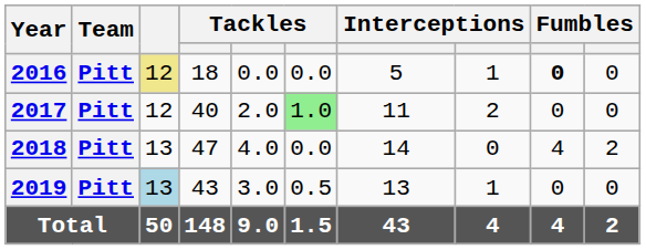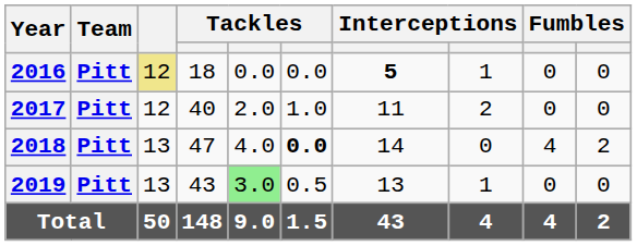2016 | column 7: normal -> bold
2016 | column 9: bold -> normal
2017 | column 6: lightgreen background -> no background
2018 | column 6: normal -> bold
2019 | column 3: lightblue background -> no background
2019 | column 5: no background -> lightgreen background
